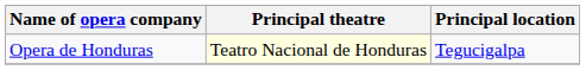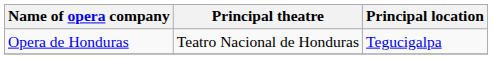Opera de Honduras | Principal theatre: lightyellow background -> no background
